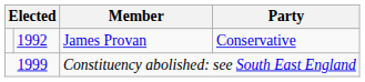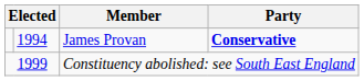James Provan | column 2: 1992 -> 1994
James Provan | Party: normal -> bold
